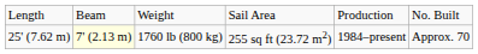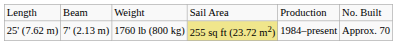1760 lb (800 kg) | column 2: lightyellow background -> no background
1760 lb (800 kg) | column 4: no background -> khaki background
